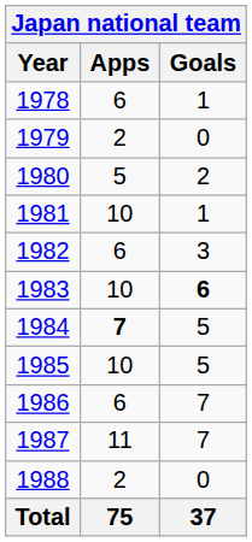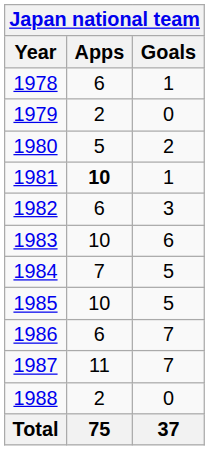1981 | Apps: normal -> bold
1983 | Goals: bold -> normal
1984 | Apps: bold -> normal
